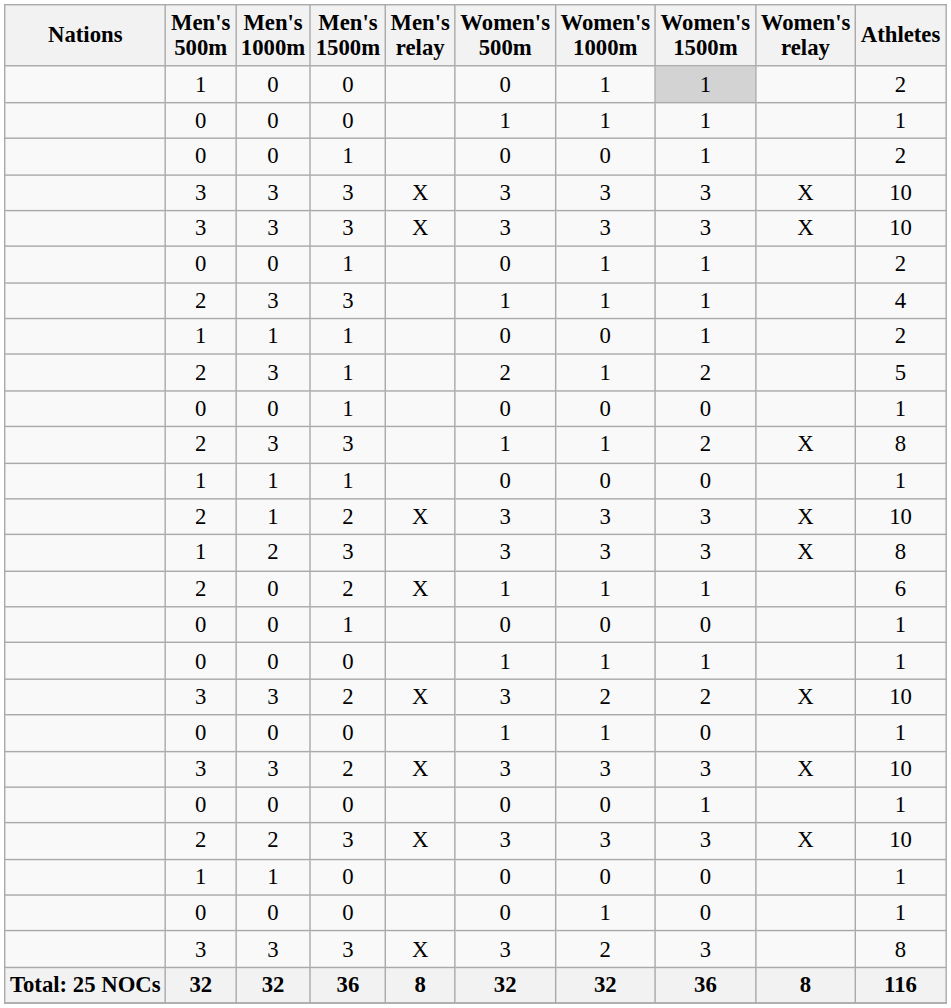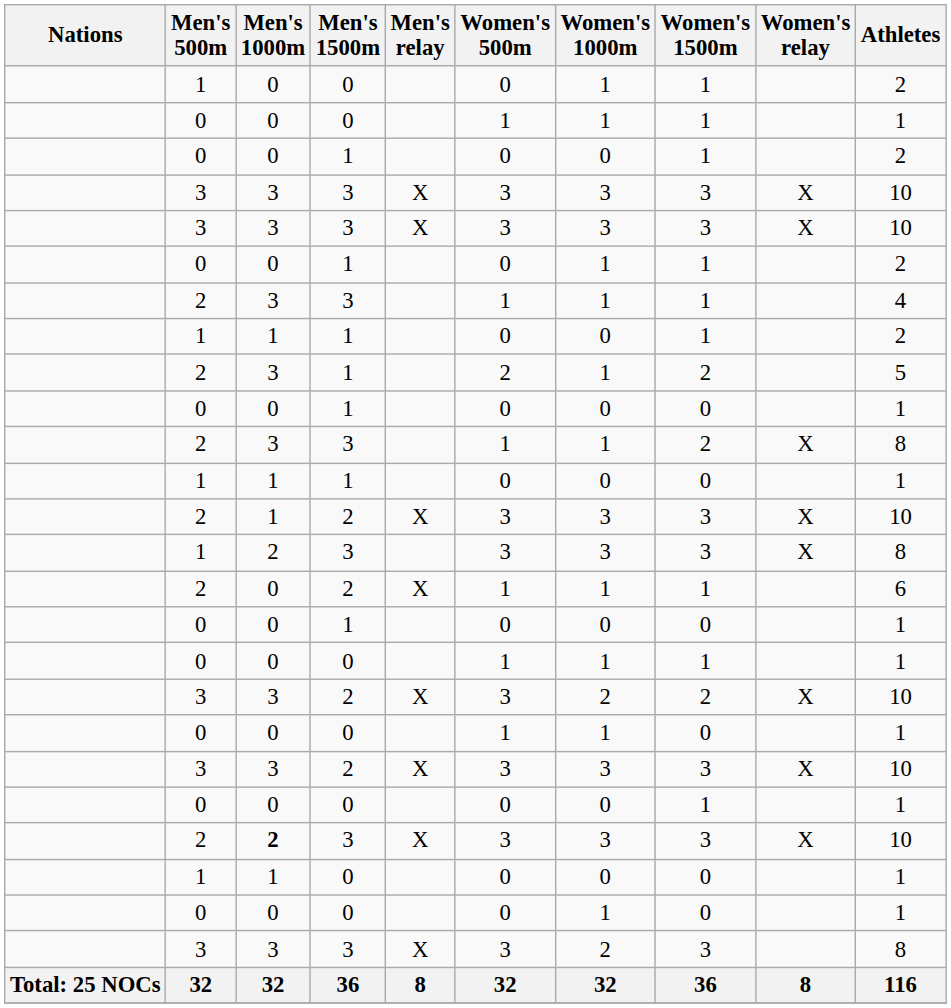row 2 | Women's 1500m: lightgrey background -> no background
row 23 | Men's 1000m: normal -> bold
